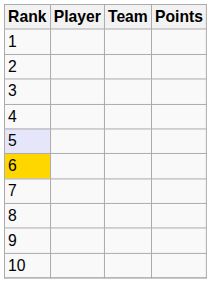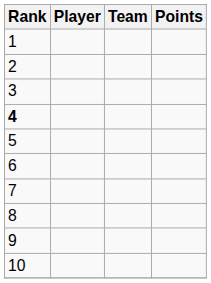4 | Rank: normal -> bold
5 | Rank: lavender background -> no background
6 | Rank: gold background -> no background
